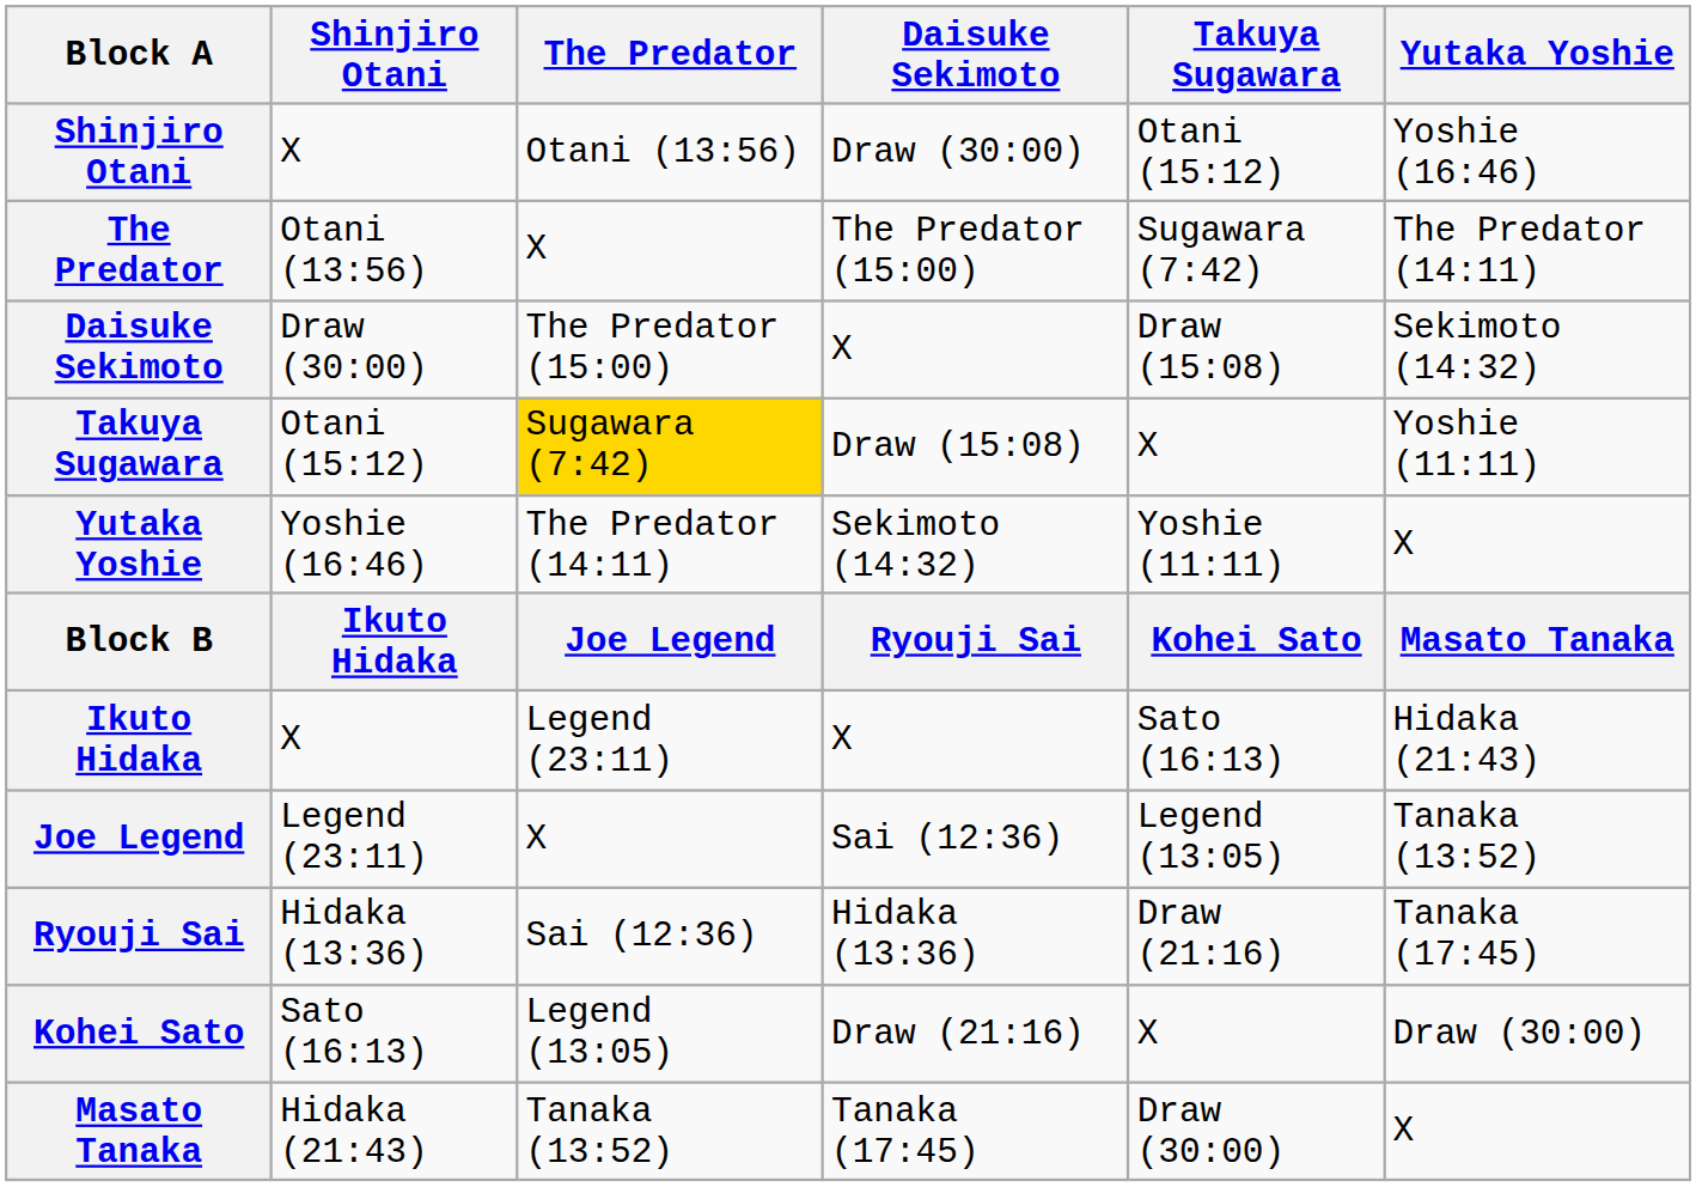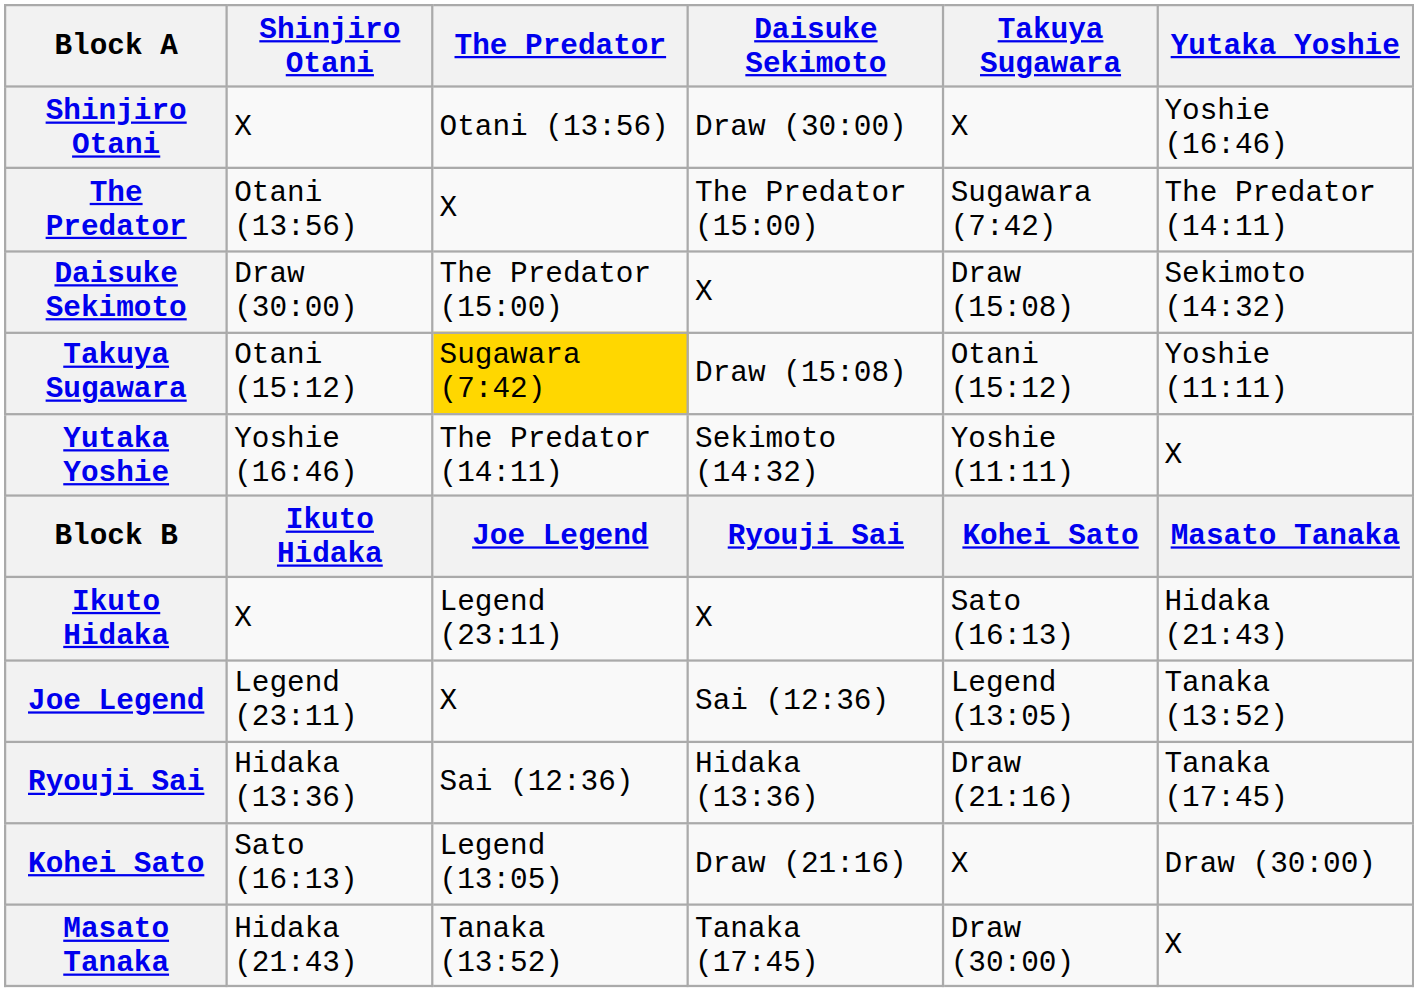row 2 | Takuya Sugawara: Otani (15:12) -> X
row 5 | Takuya Sugawara: X -> Otani (15:12)
